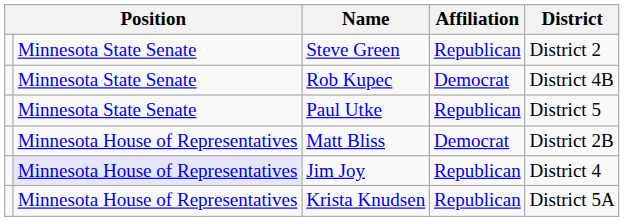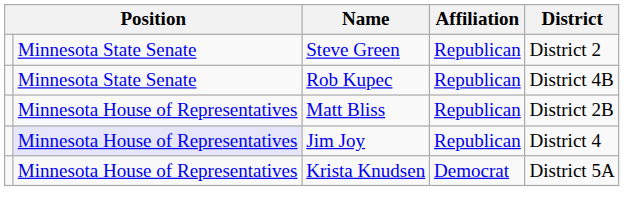Rob Kupec | Affiliation: Democrat -> Republican
- row: Minnesota State Senate | Paul Utke | Republican | District 5
Matt Bliss | Affiliation: Democrat -> Republican
Krista Knudsen | Affiliation: Republican -> Democrat
